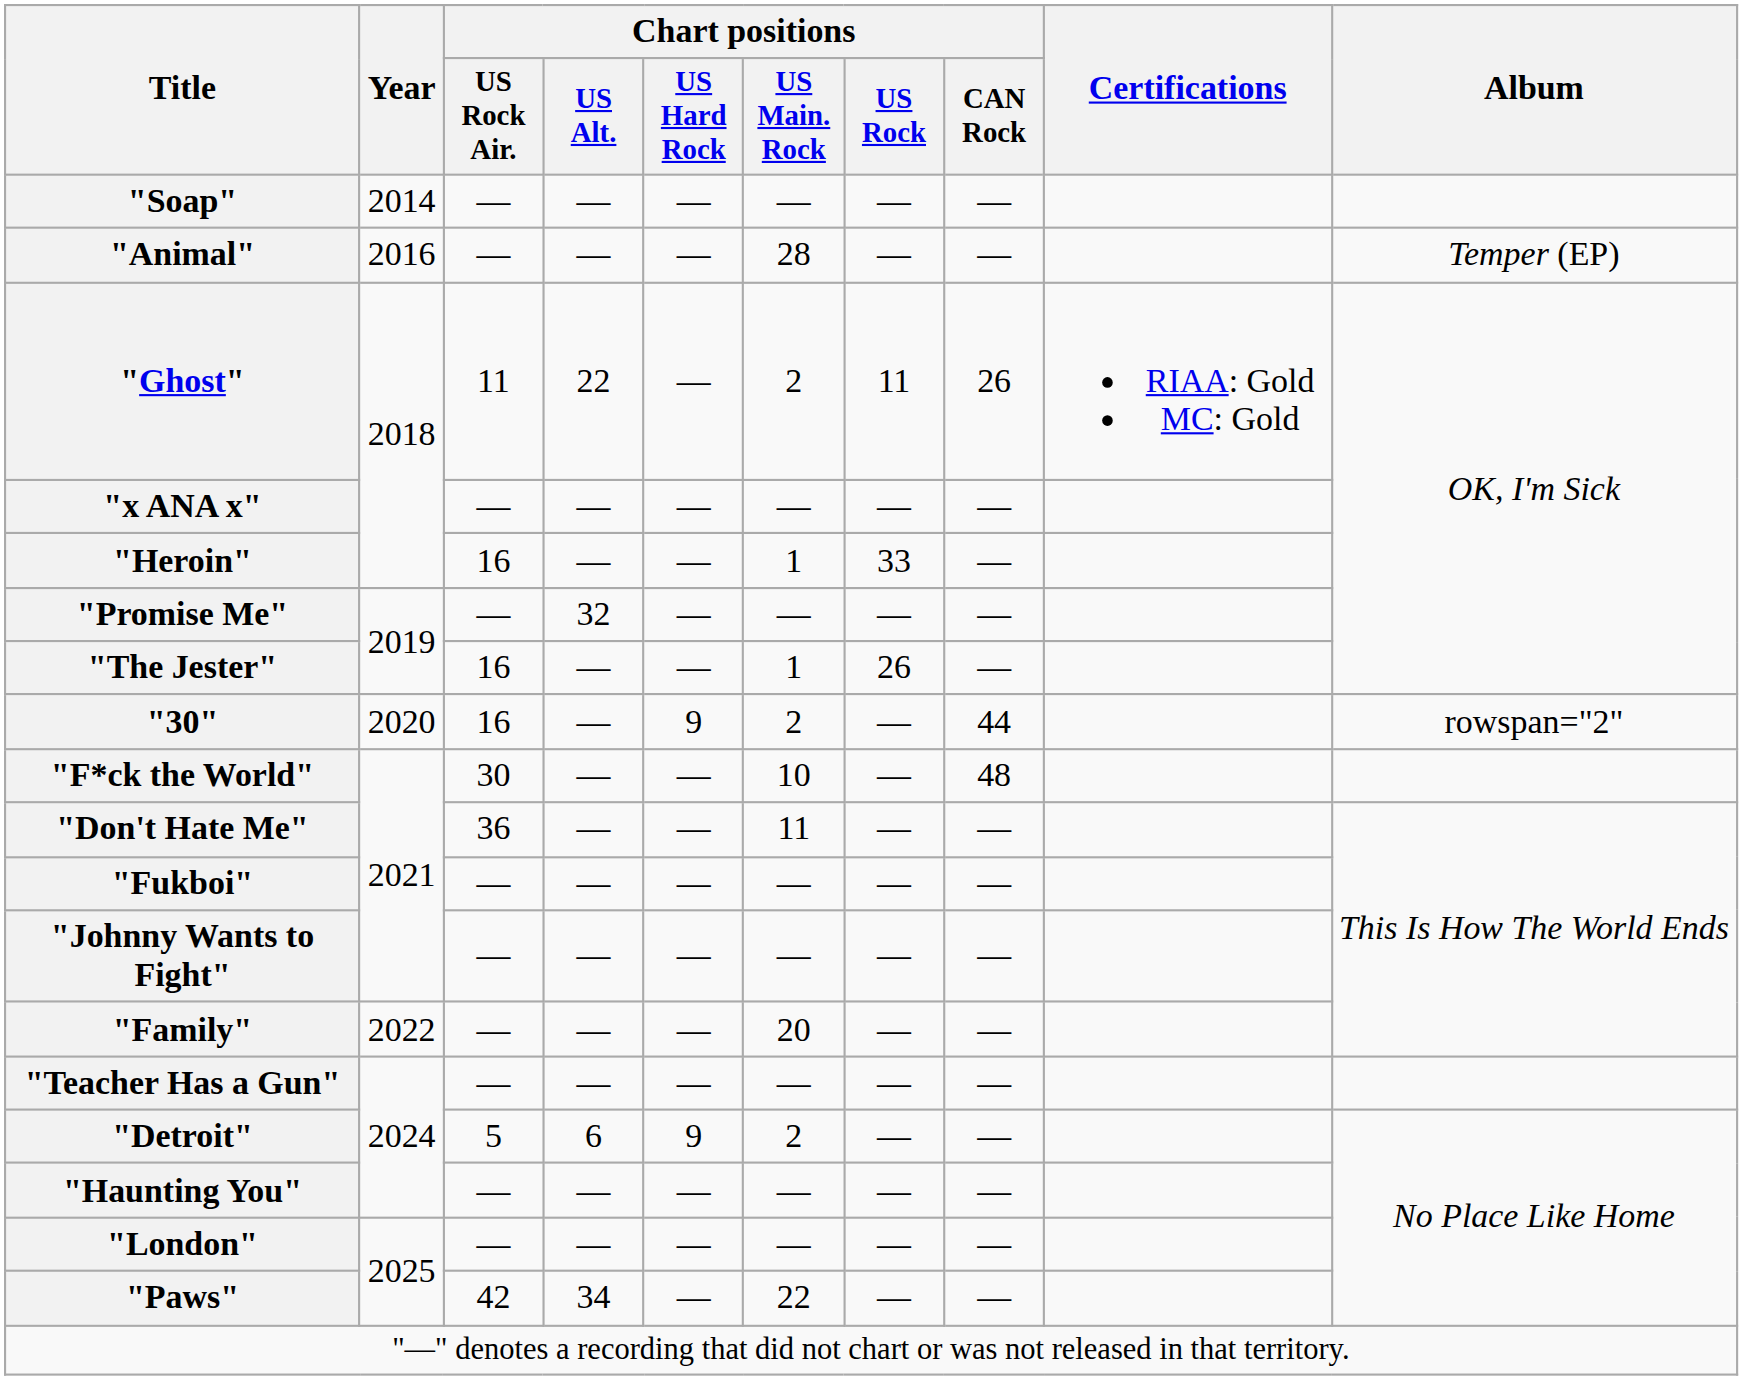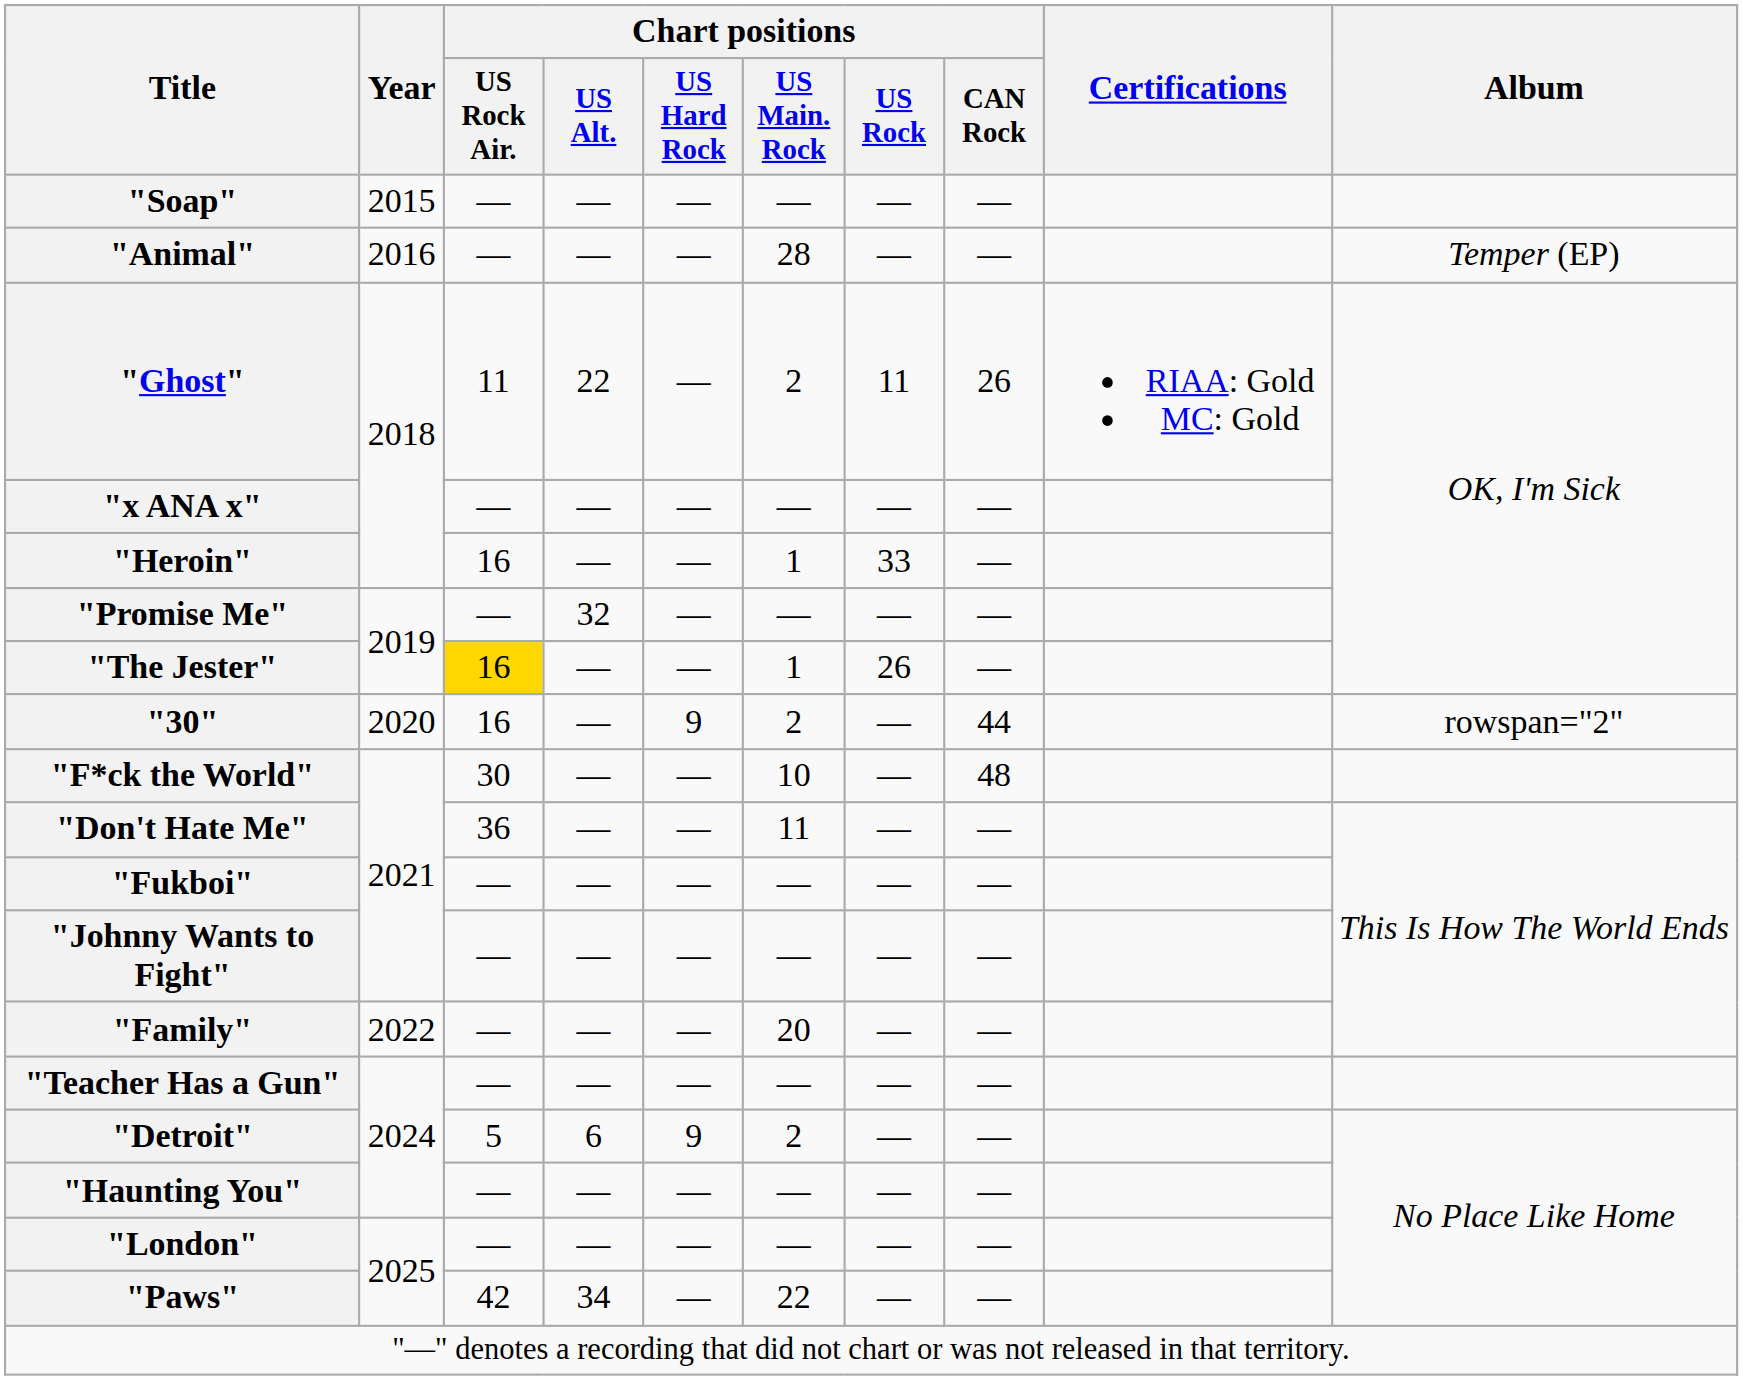"Soap" | Year: 2014 -> 2015
"The Jester" | Chart positions / US Rock Air.: no background -> gold background
